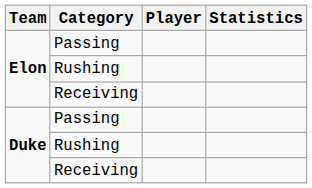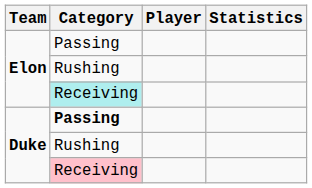Elon / Receiving | Category: no background -> paleturquoise background
Duke / Passing | Category: normal -> bold
Duke / Receiving | Category: no background -> pink background
